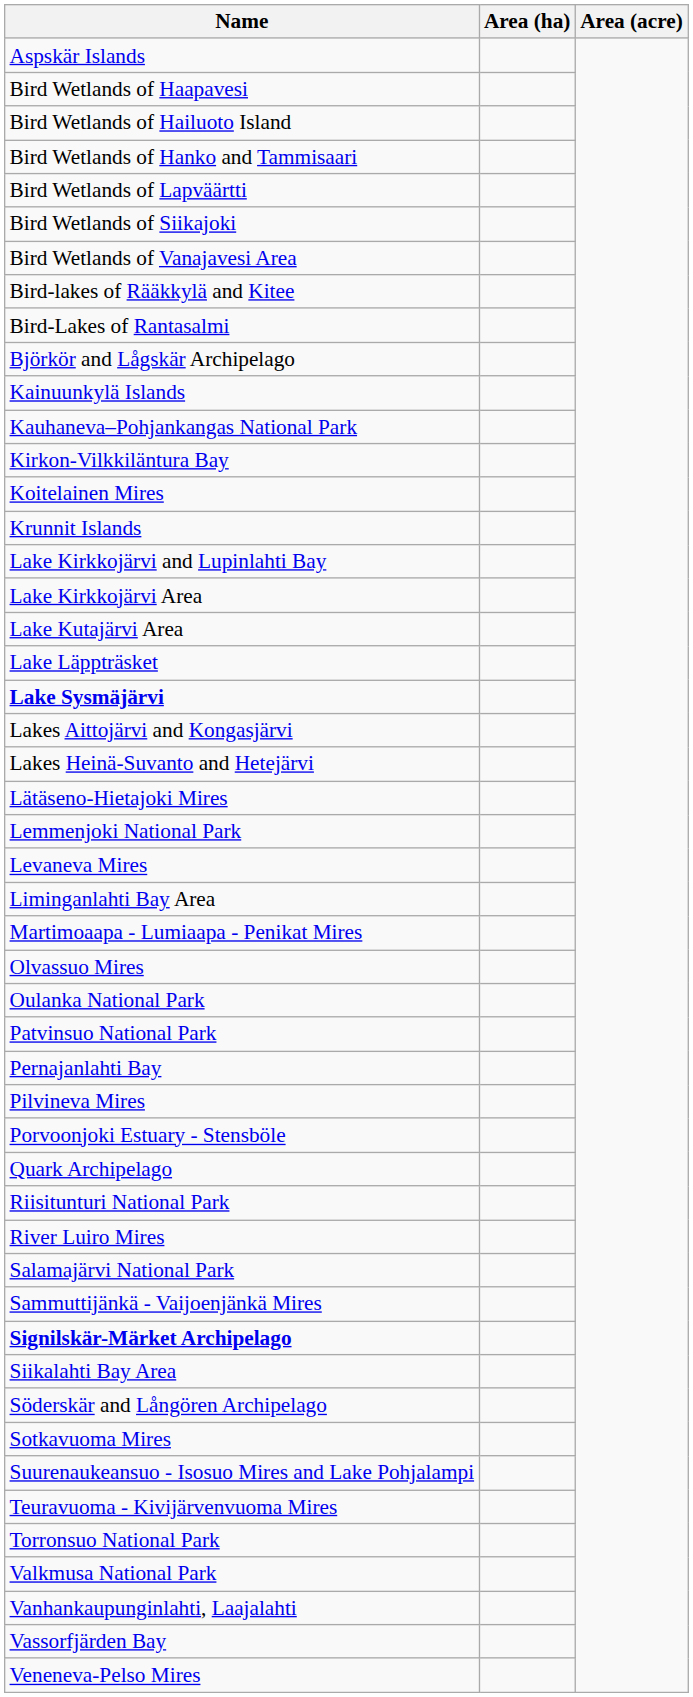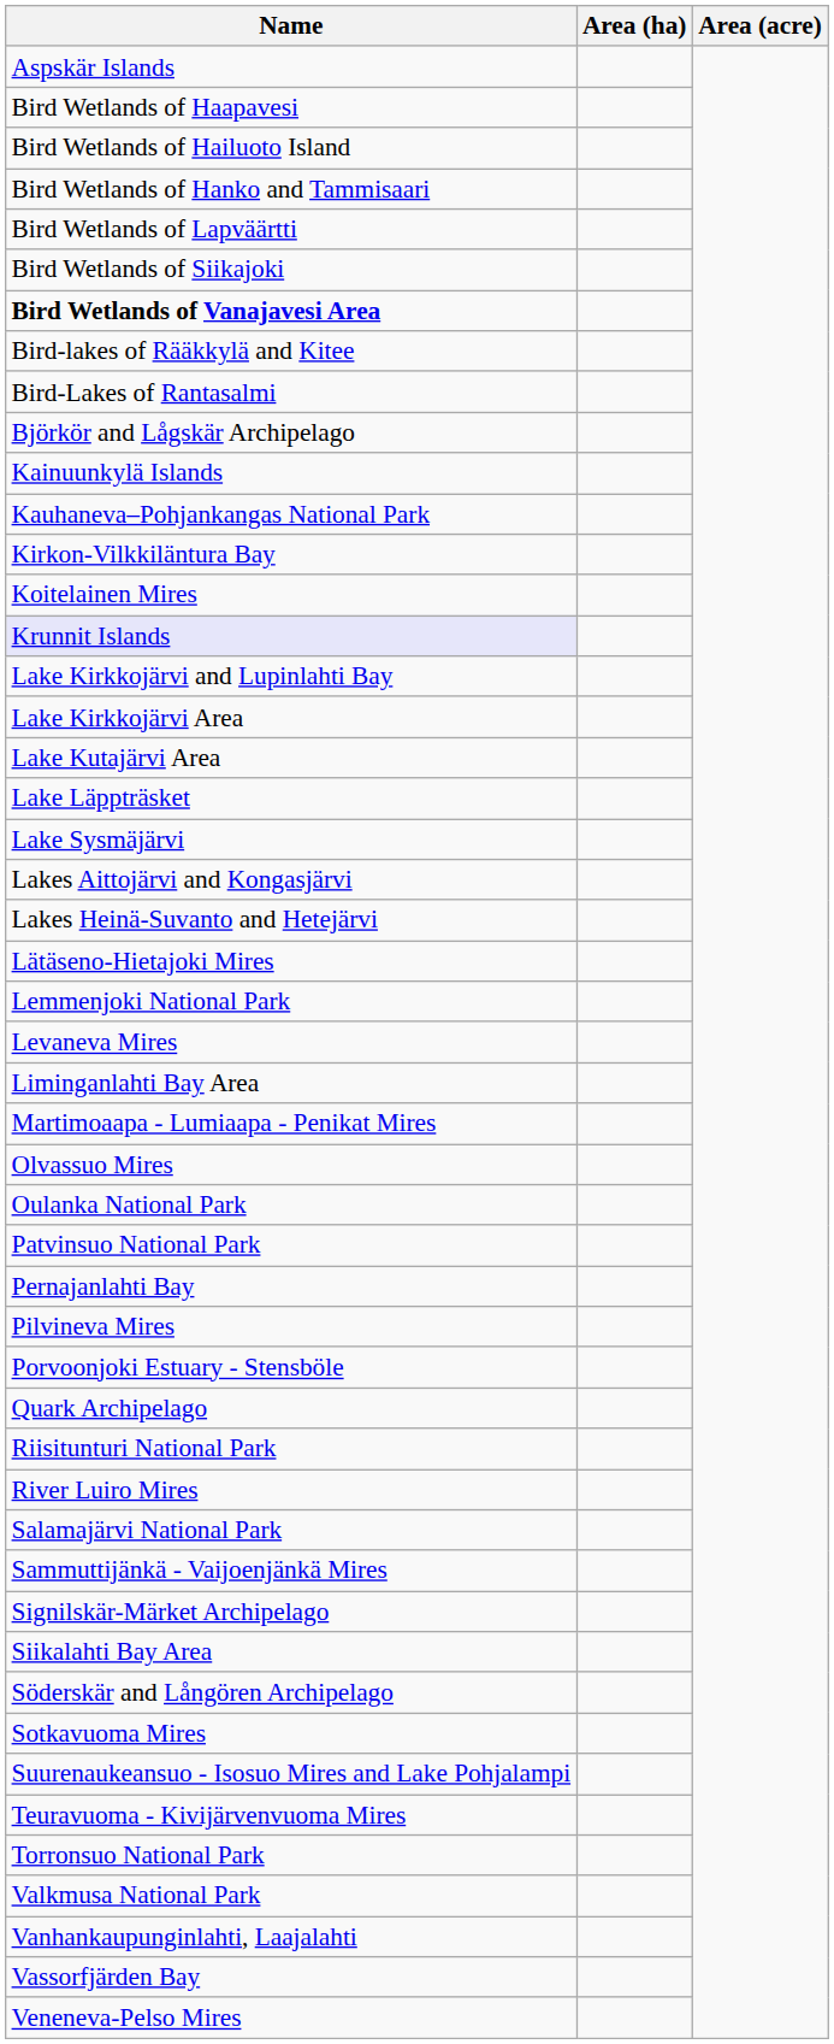Bird Wetlands of Vanajavesi Area | Name: normal -> bold
Krunnit Islands | Name: no background -> lavender background
Lake Sysmäjärvi | Name: bold -> normal
Signilskär-Märket Archipelago | Name: bold -> normal
